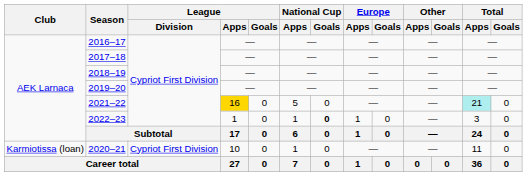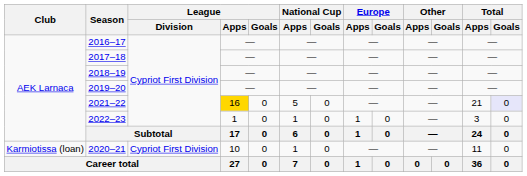2021–22 | Total / Apps: paleturquoise background -> no background
2021–22 | Total / Goals: no background -> lavender background
2022–23 | National Cup / Goals: bold -> normal
